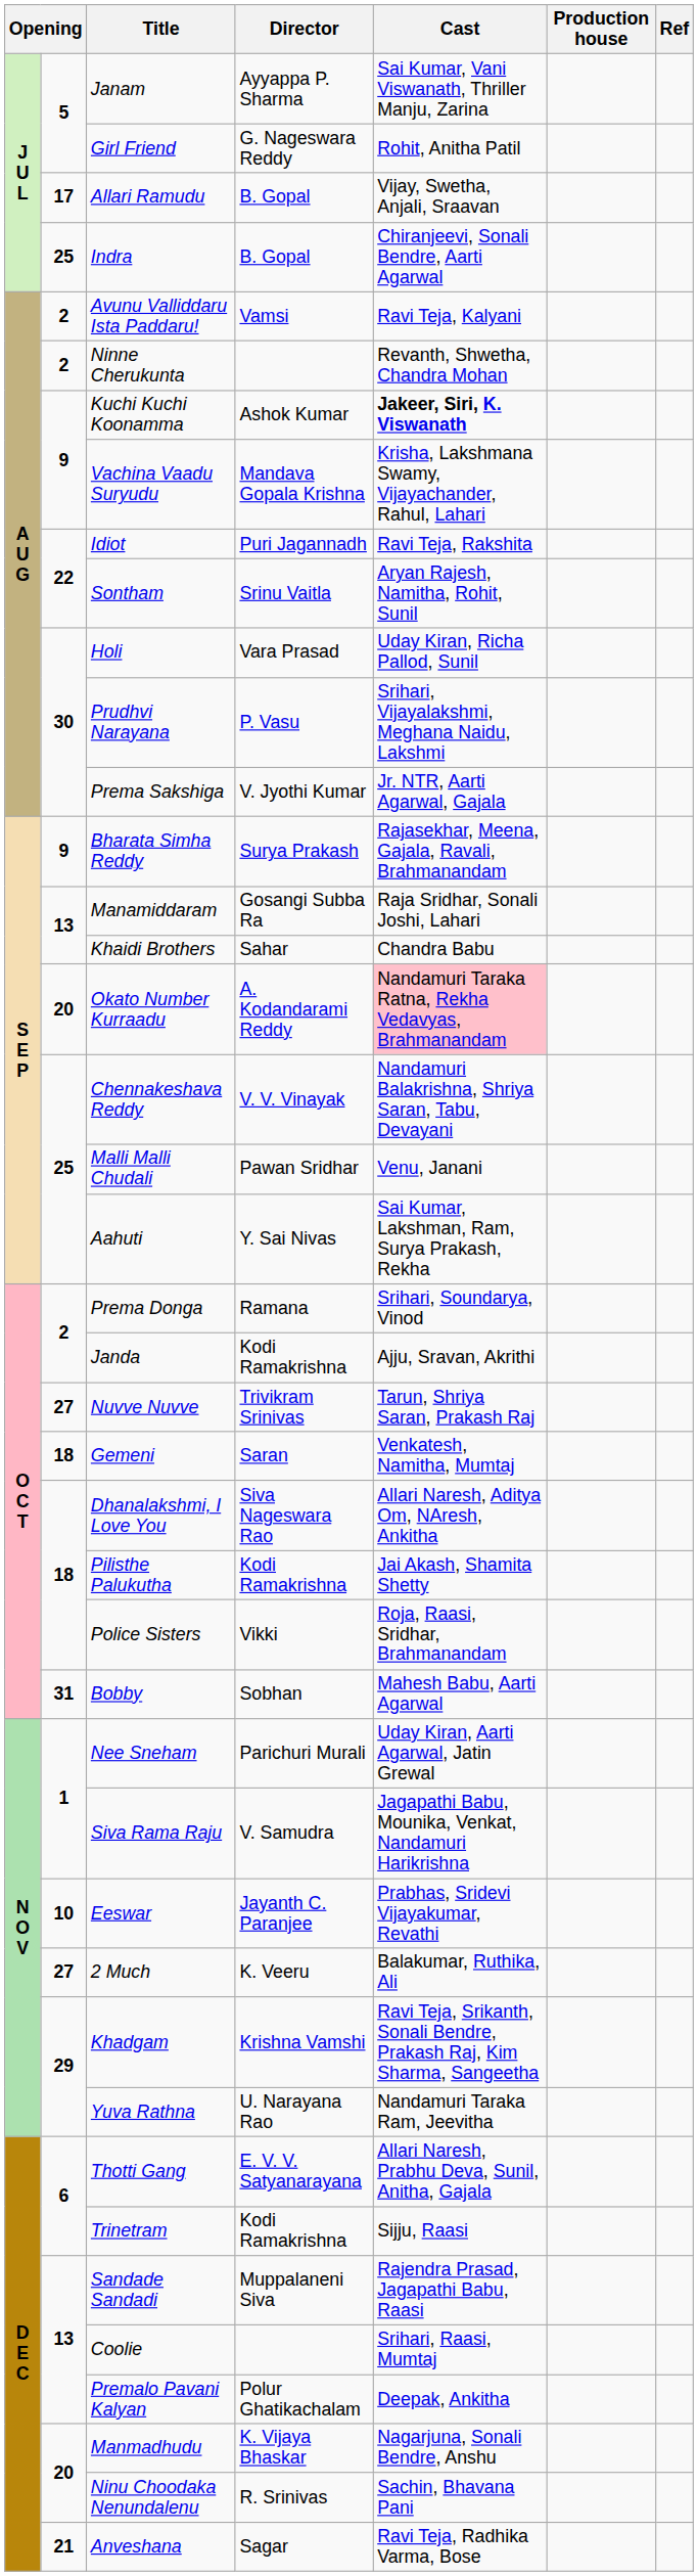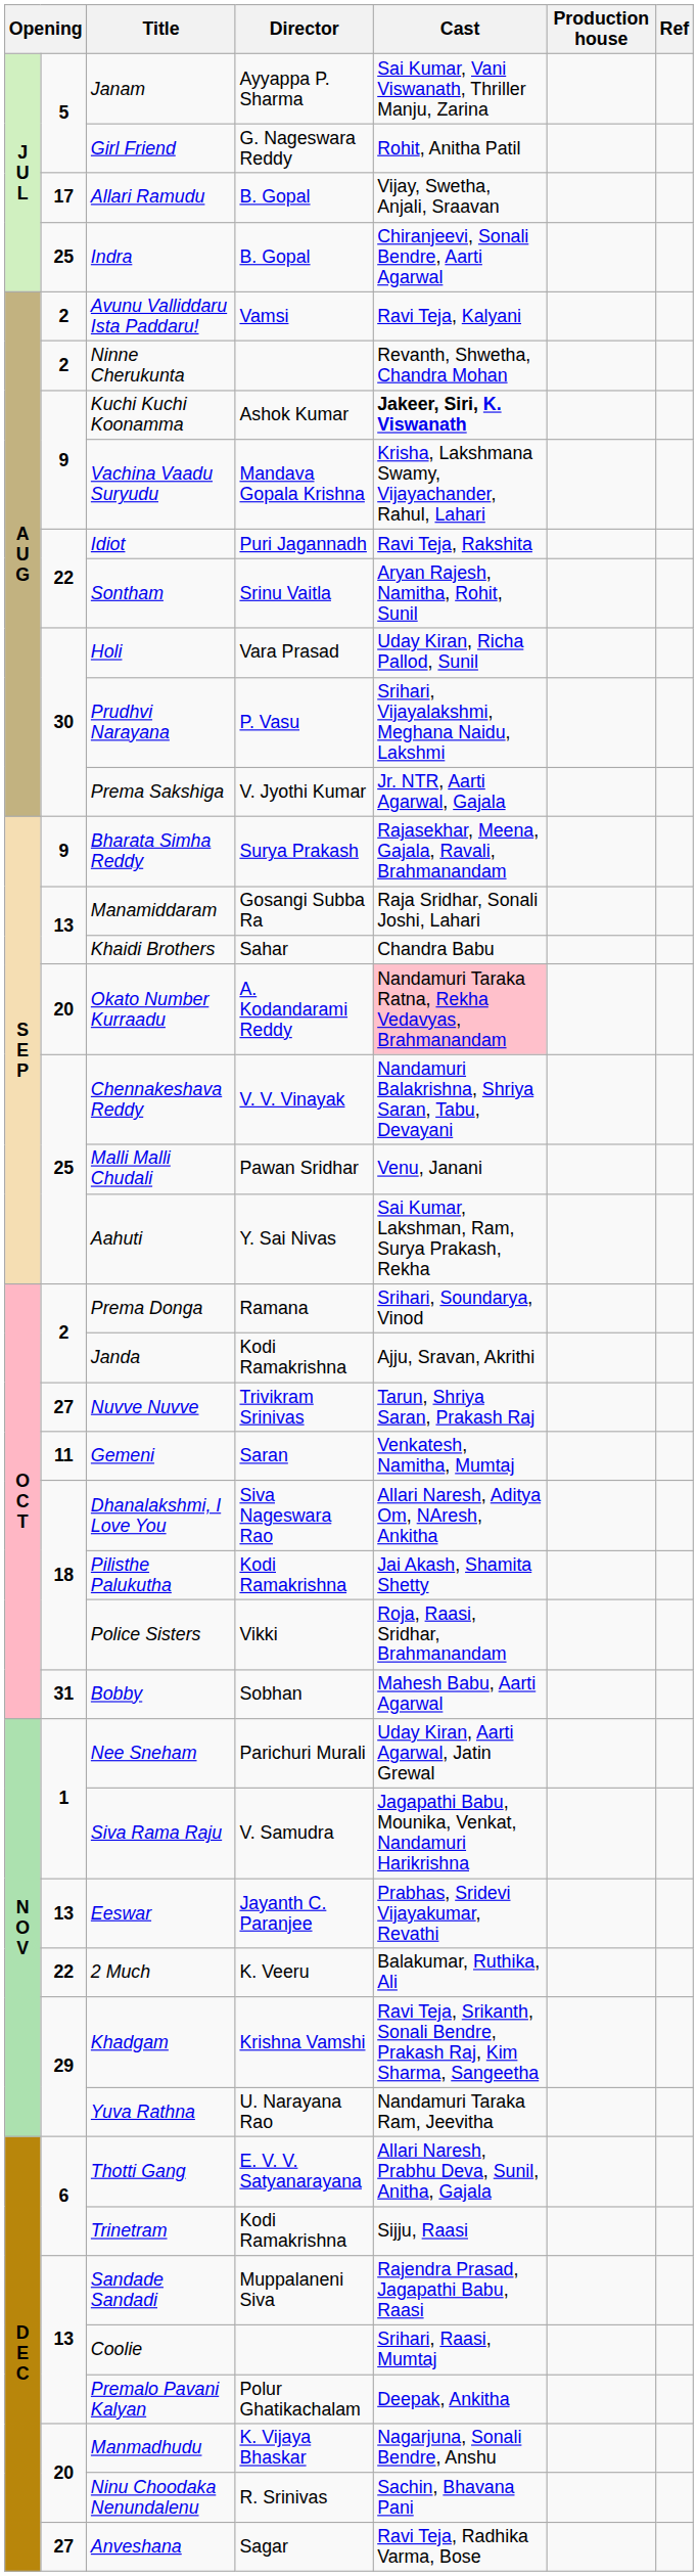Gemeni | column 2: 18 -> 11
Eeswar | column 2: 10 -> 13
2 Much | column 2: 27 -> 22
Anveshana | column 2: 21 -> 27
